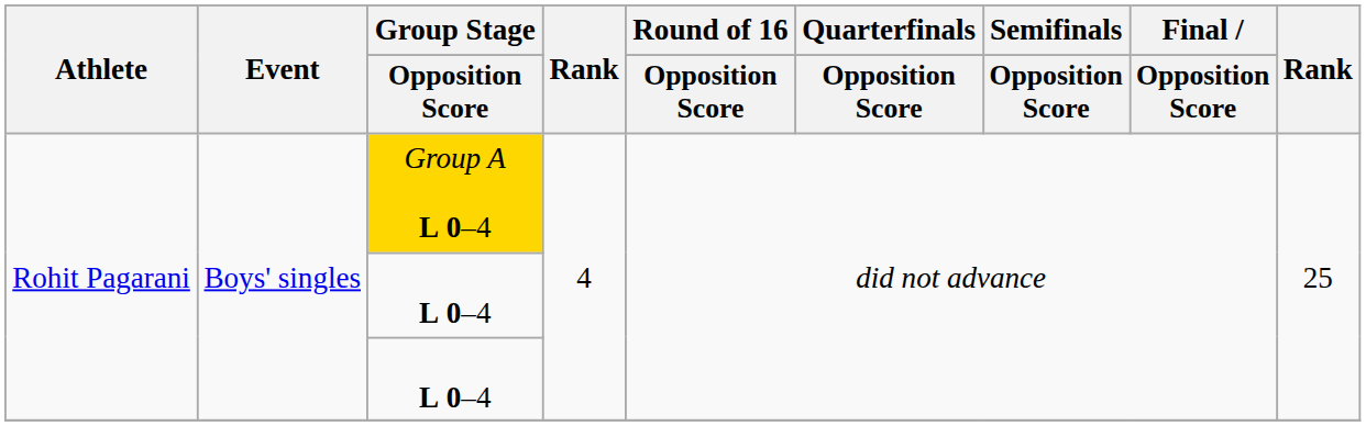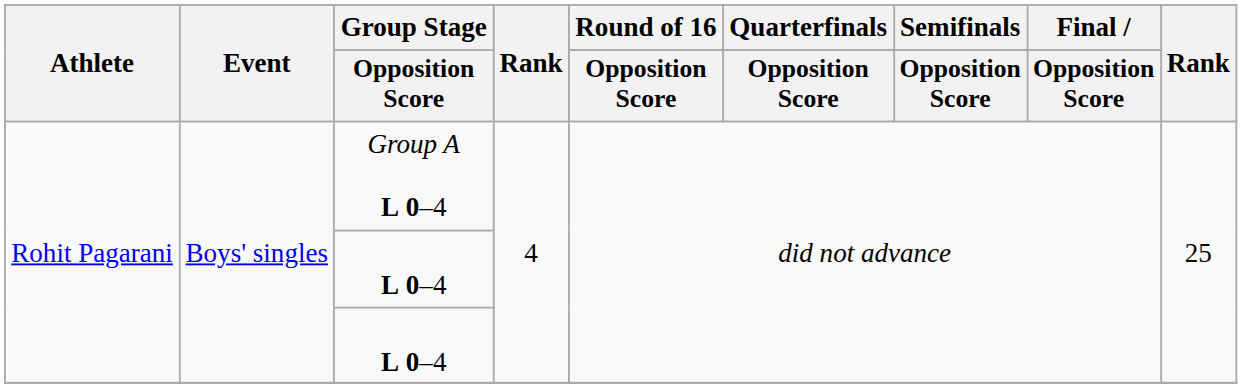Group A L 0–4 | Group Stage / Opposition Score: gold background -> no background
